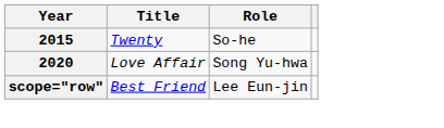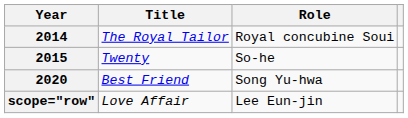+ row: 2014 | The Royal Tailor | Royal concubine Soui
2020 | Title: Love Affair -> Best Friend
scope="row" | Title: Best Friend -> Love Affair
